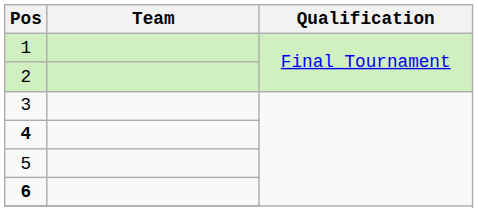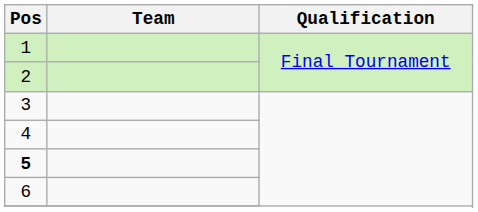4 | Pos: bold -> normal
5 | Pos: normal -> bold
6 | Pos: bold -> normal
